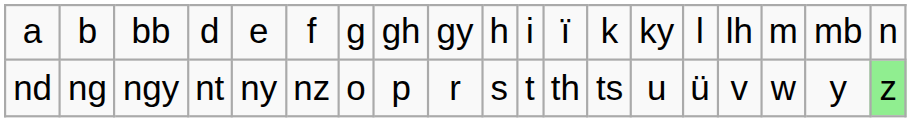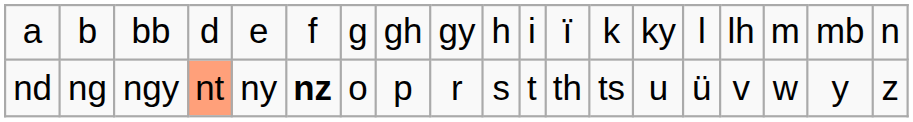nd | column 4: no background -> lightsalmon background
nd | column 6: normal -> bold
nd | column 19: lightgreen background -> no background
